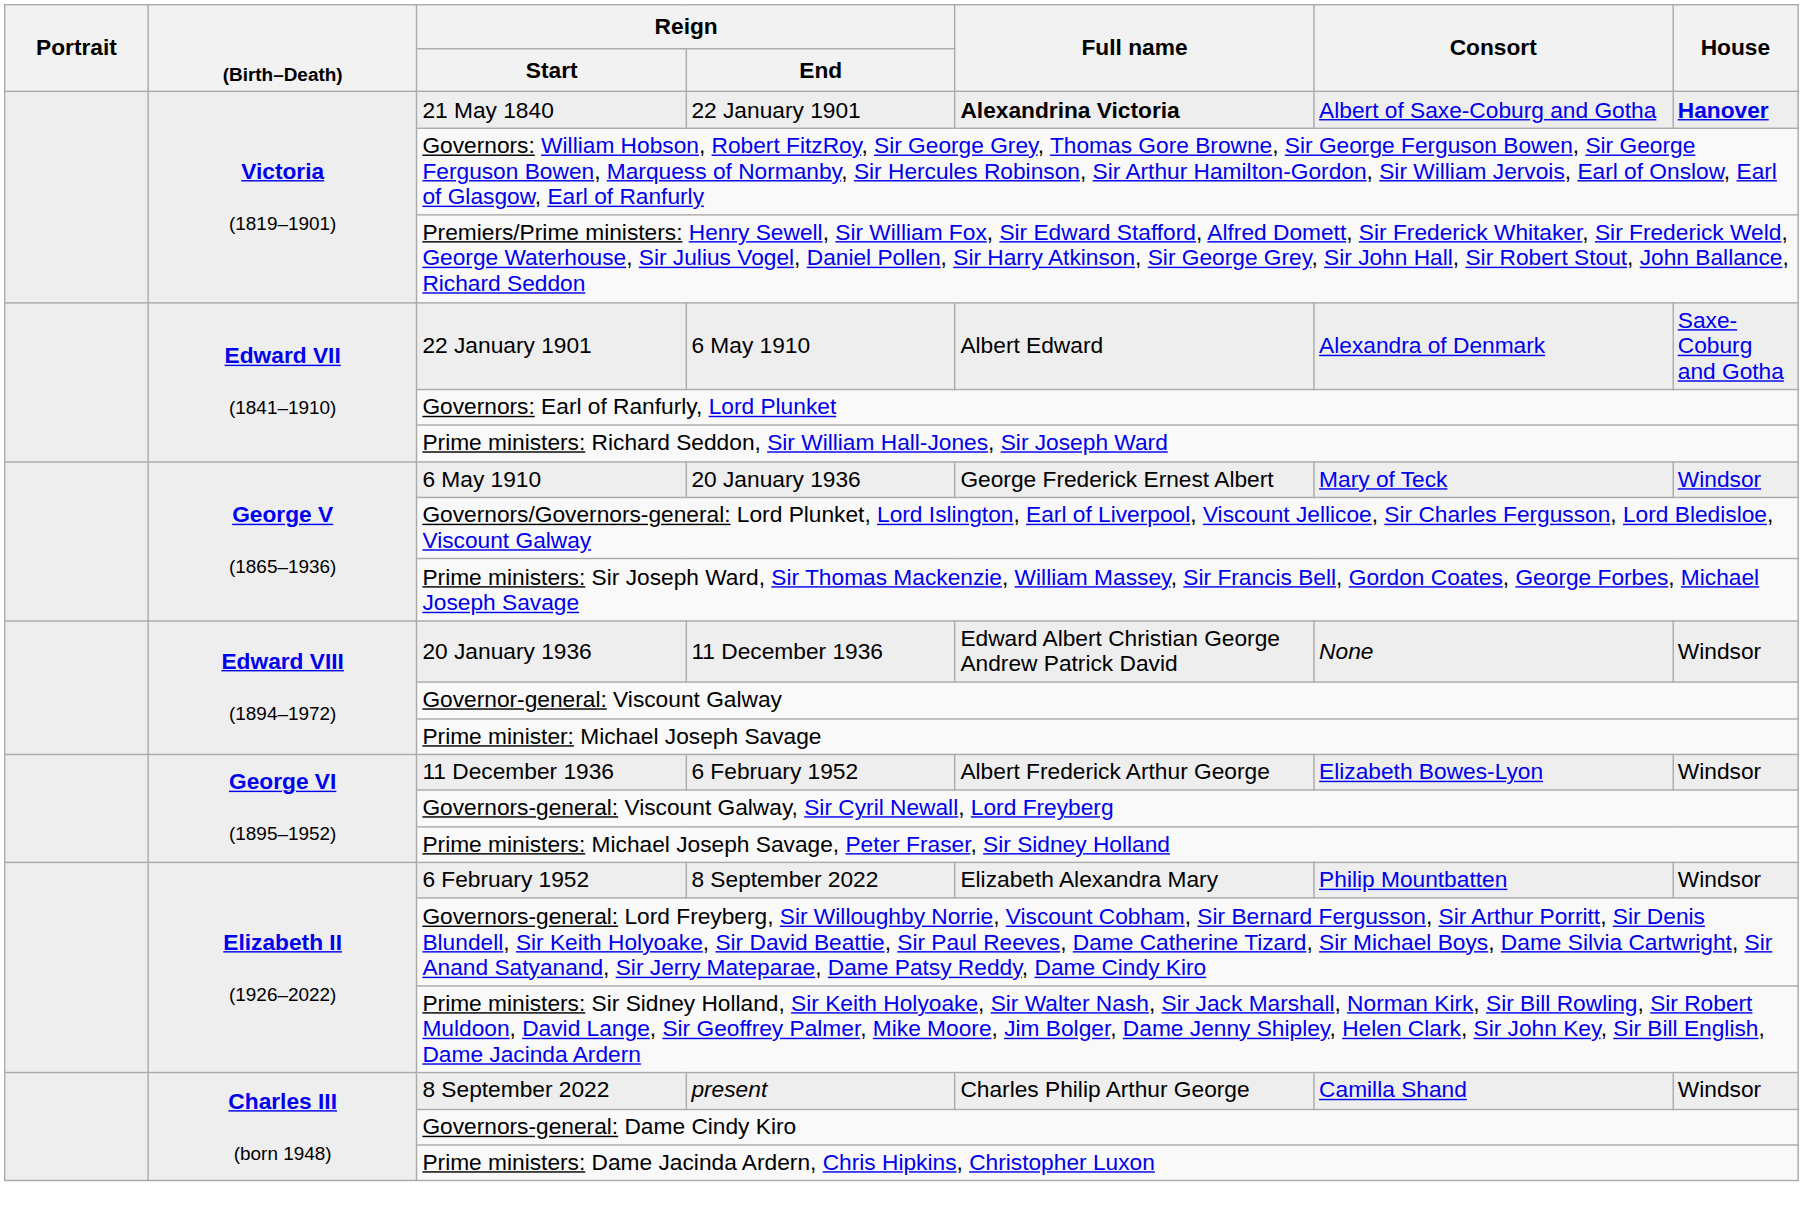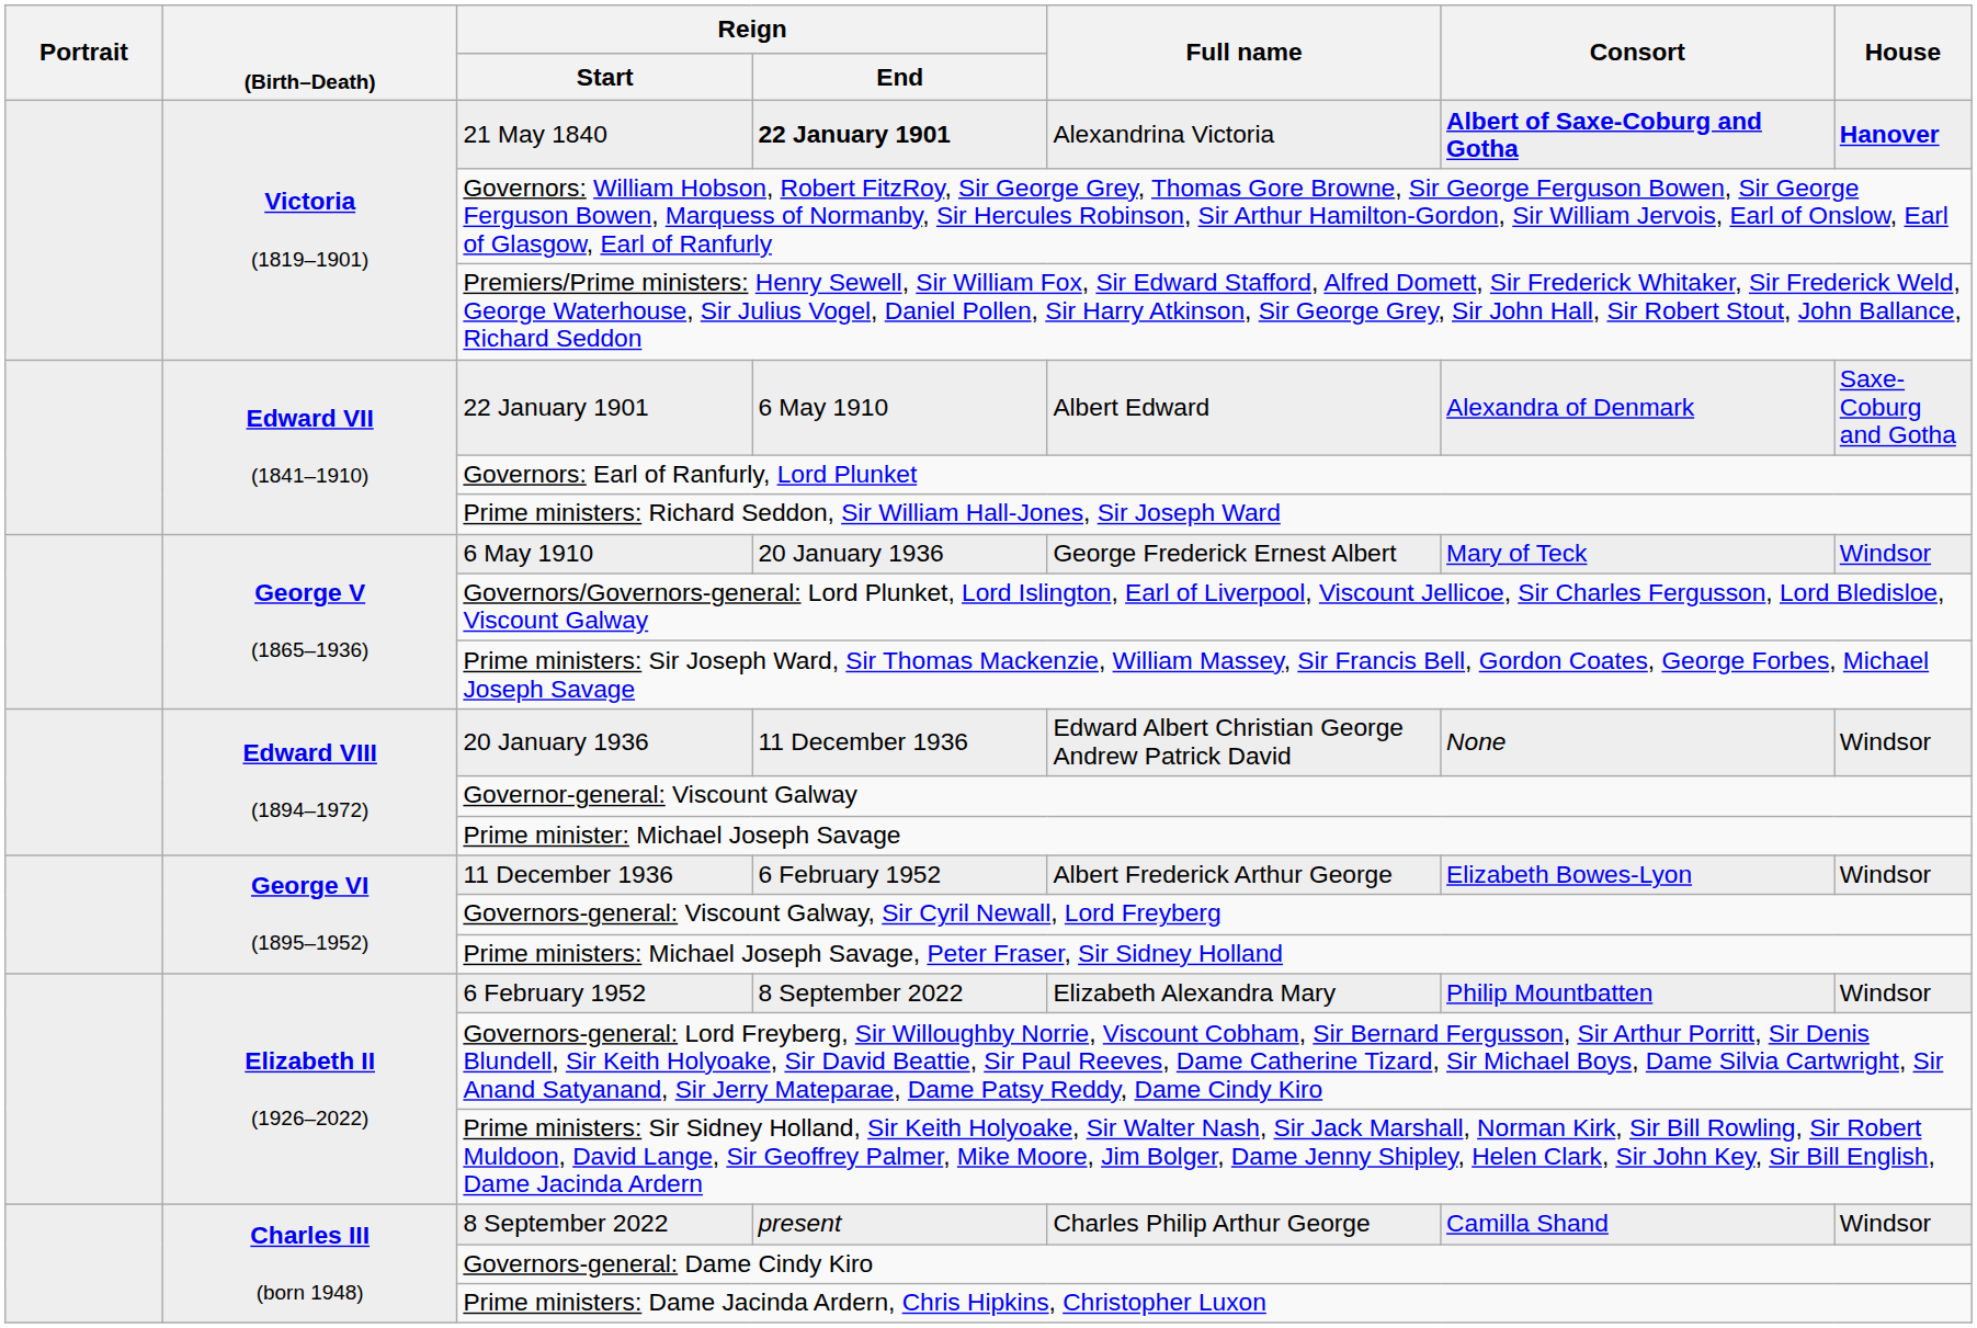21 May 1840 | Reign / End: normal -> bold
21 May 1840 | Full name: bold -> normal
21 May 1840 | Consort: normal -> bold
